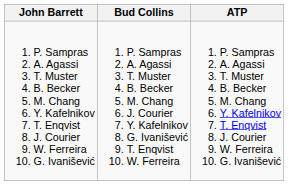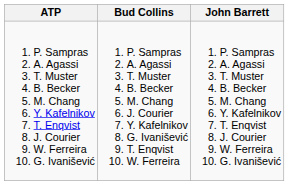columns swapped: ATP <-> John Barrett
